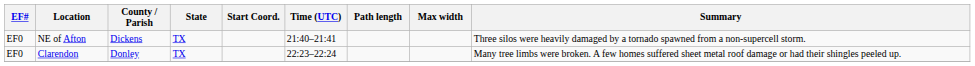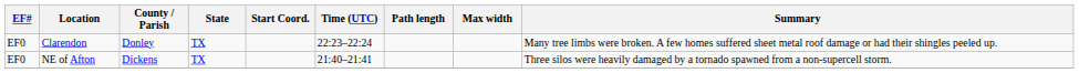rows swapped: NE of Afton <-> Clarendon
